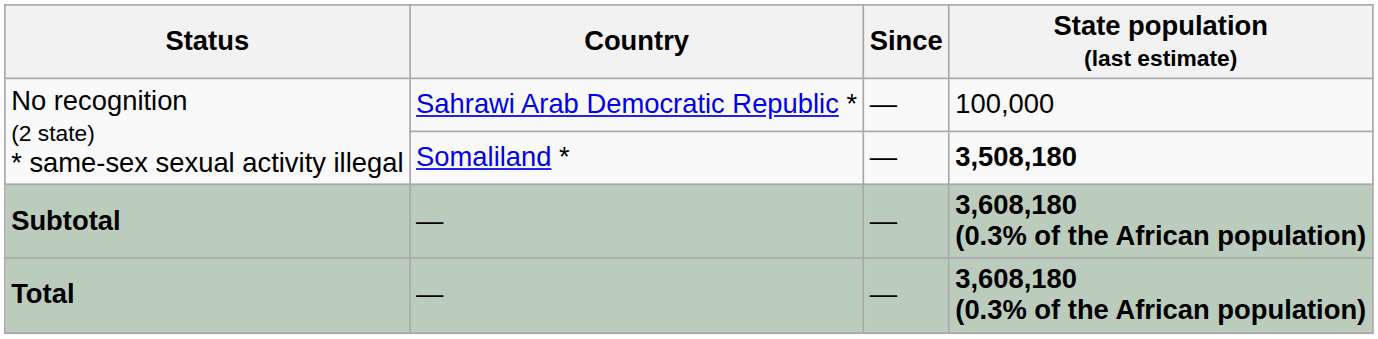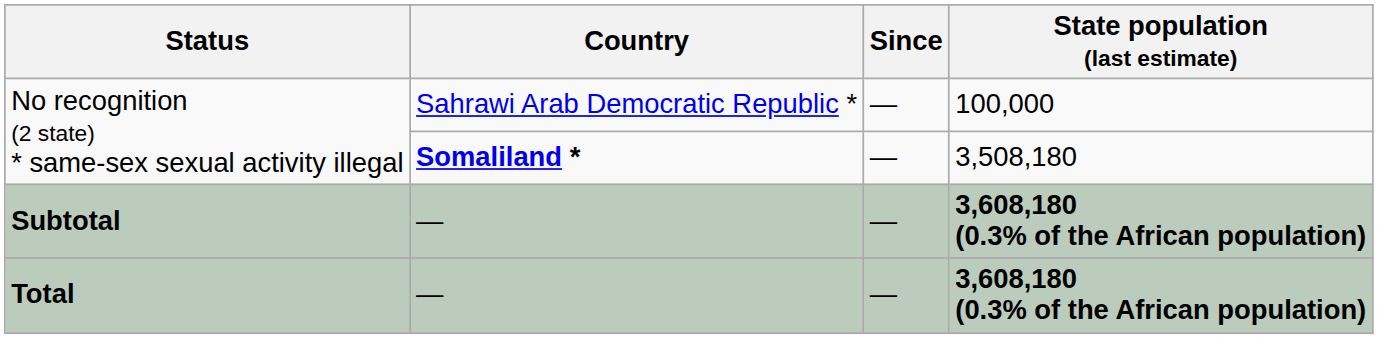row 3 | Country: normal -> bold
row 3 | State population (last estimate): bold -> normal
